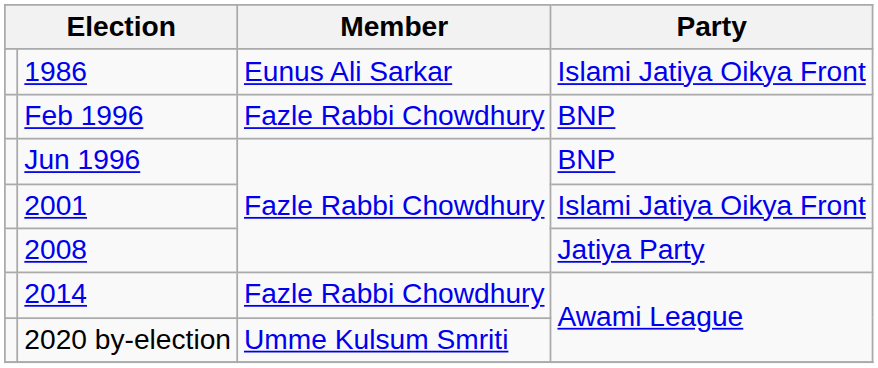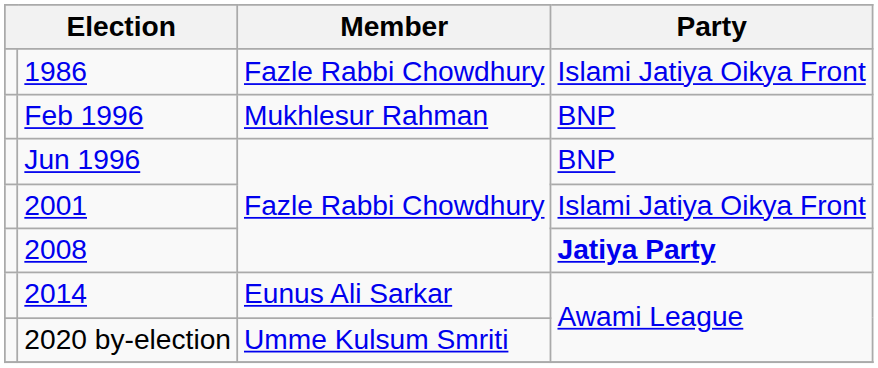1986 | Member: Eunus Ali Sarkar -> Fazle Rabbi Chowdhury
Feb 1996 | Member: Fazle Rabbi Chowdhury -> Mukhlesur Rahman
2008 | Party: normal -> bold
2014 | Member: Fazle Rabbi Chowdhury -> Eunus Ali Sarkar
